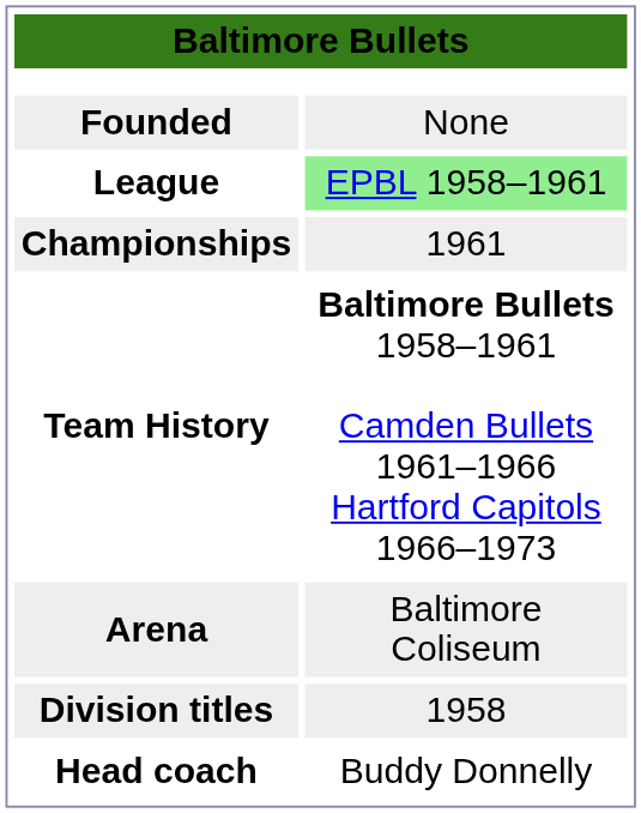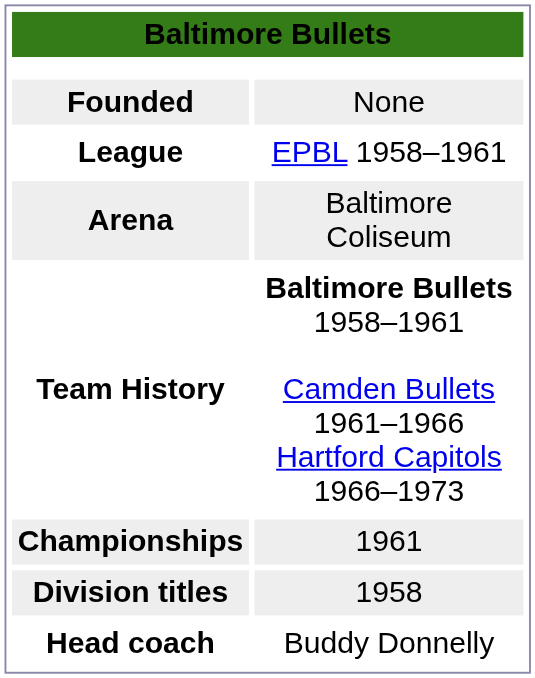League | column 2: lightgreen background -> no background
rows swapped: Arena <-> Championships
